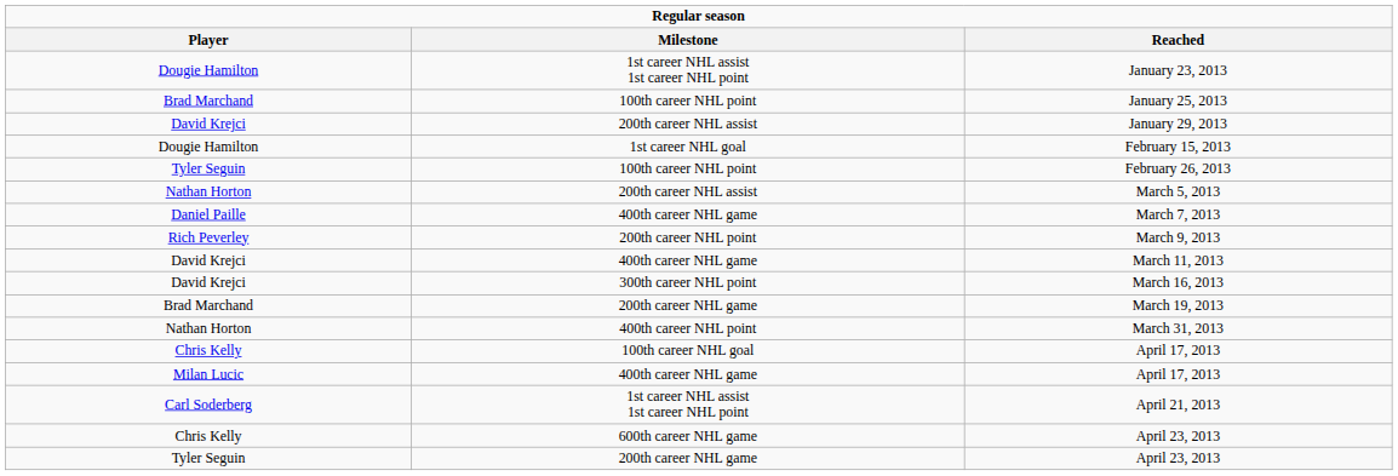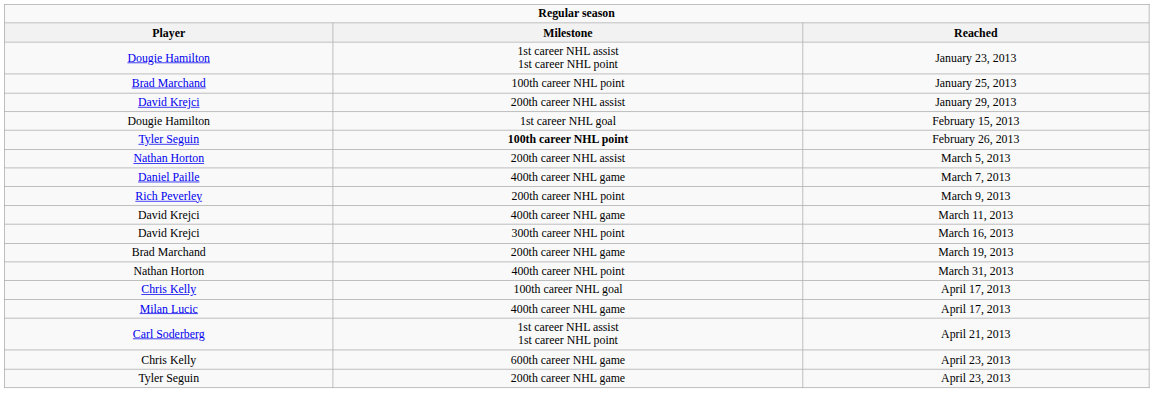row 7 | Milestone: normal -> bold
